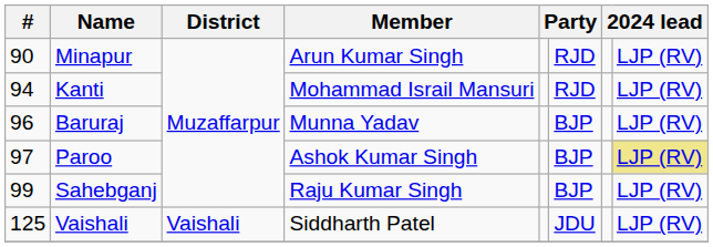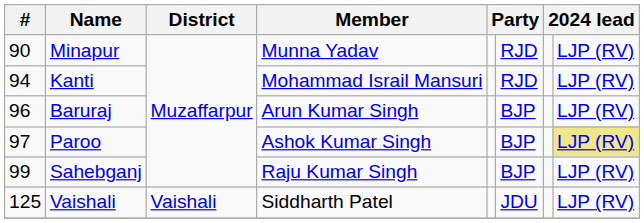Minapur | Member: Arun Kumar Singh -> Munna Yadav
Baruraj | Member: Munna Yadav -> Arun Kumar Singh
